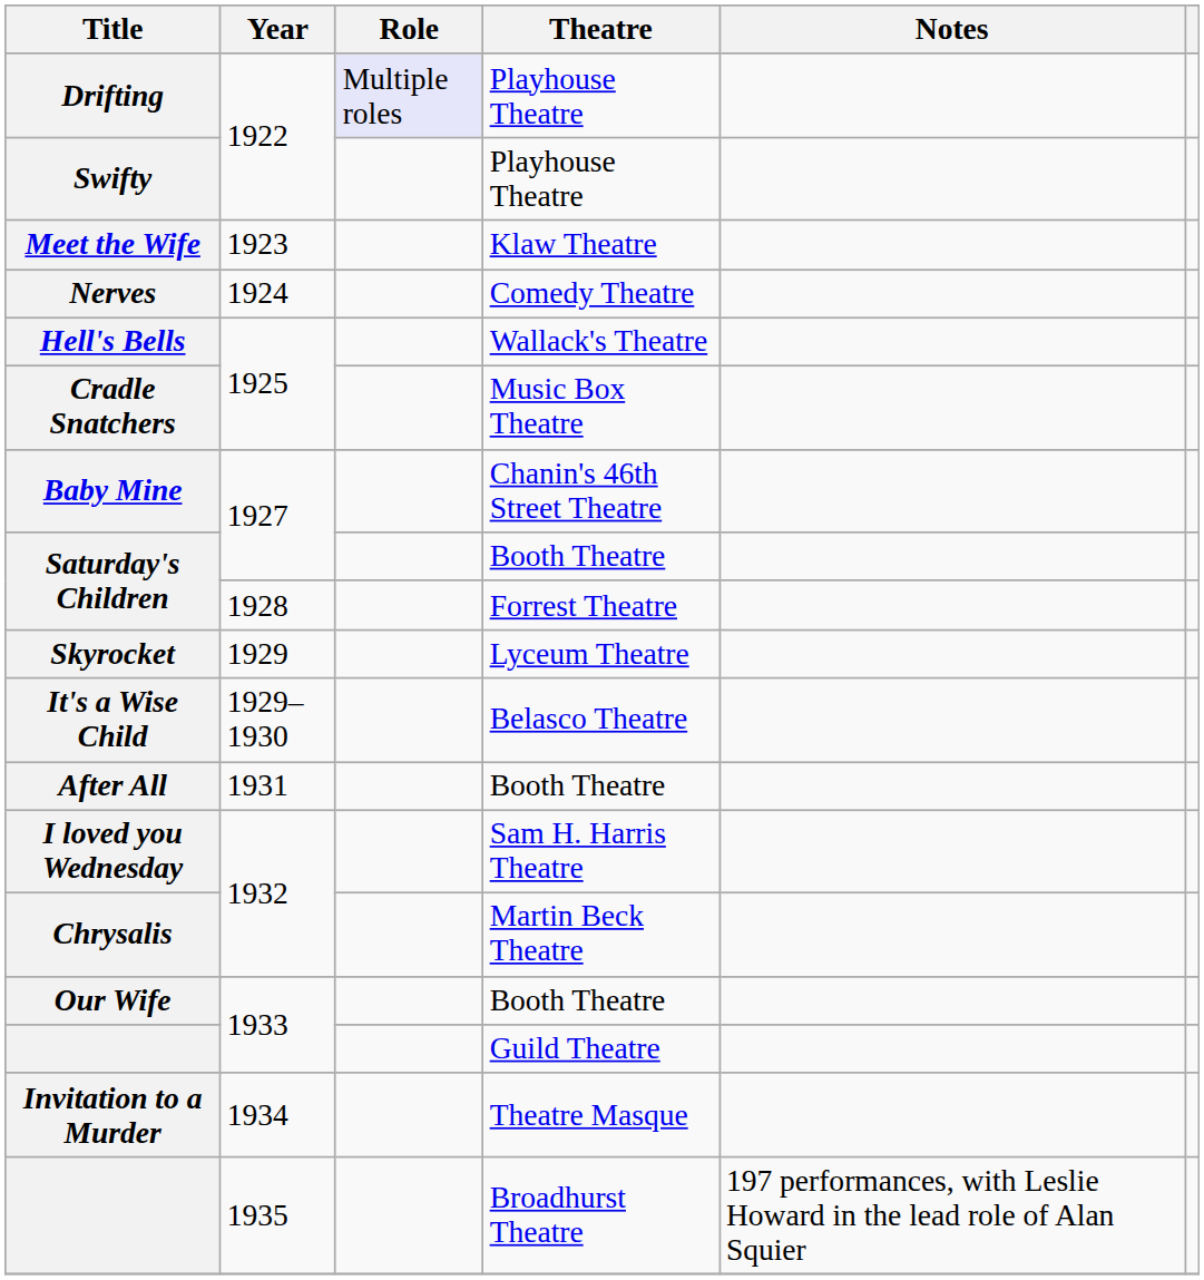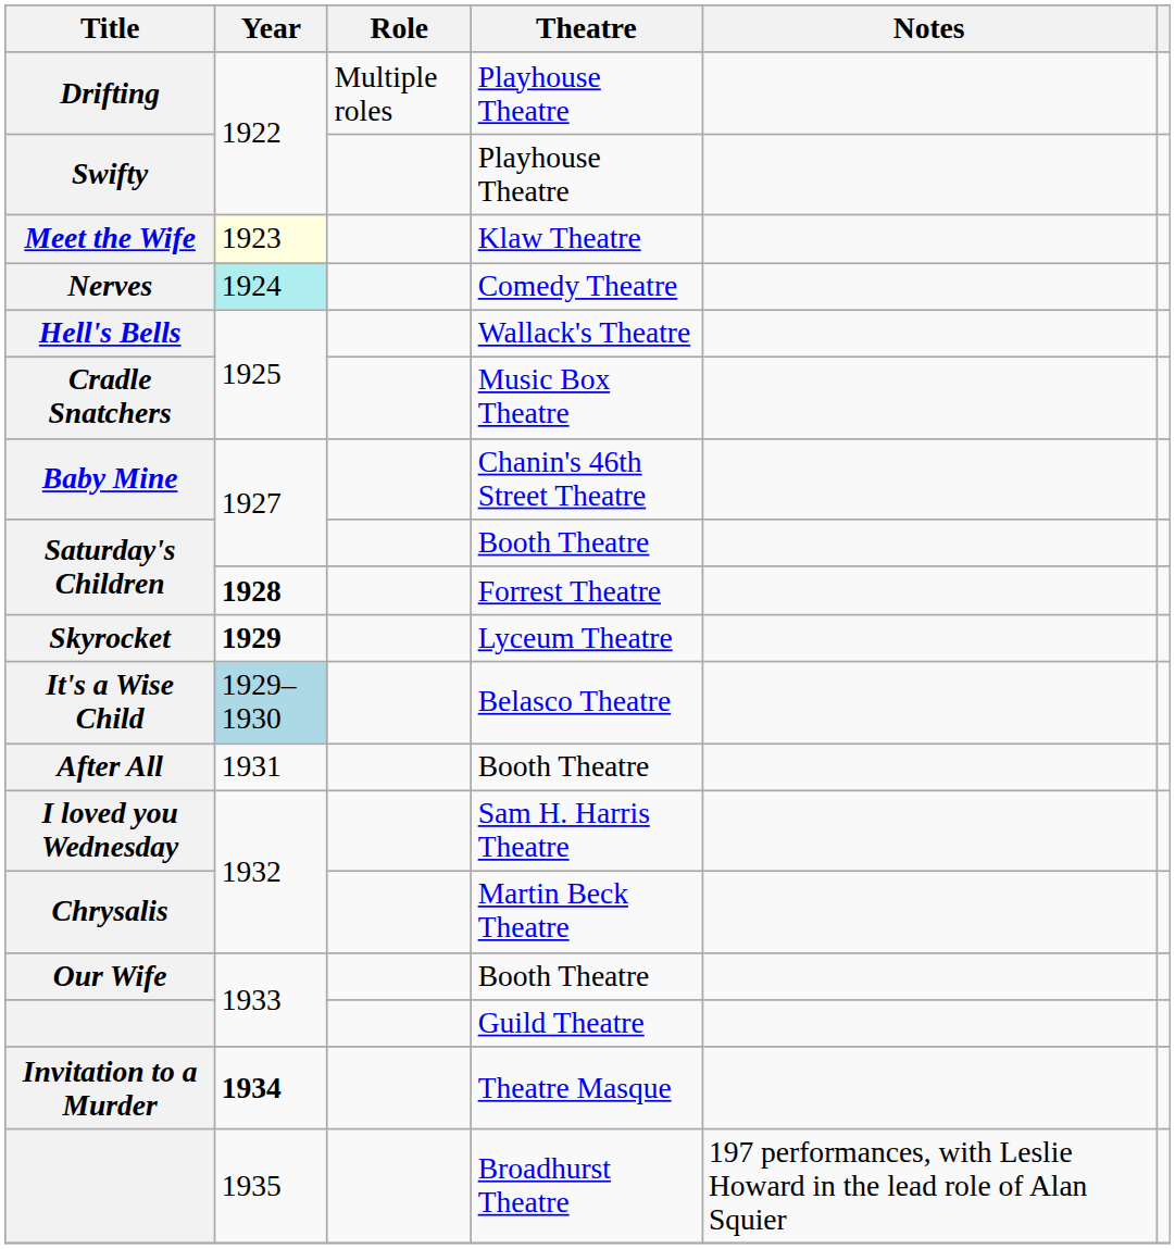Drifting | Role: lavender background -> no background
Meet the Wife | Year: no background -> lightyellow background
Nerves | Year: no background -> paleturquoise background
Saturday's Children / Forrest Theatre | Year: normal -> bold
Skyrocket | Year: normal -> bold
It's a Wise Child | Year: no background -> lightblue background
Invitation to a Murder | Year: normal -> bold
